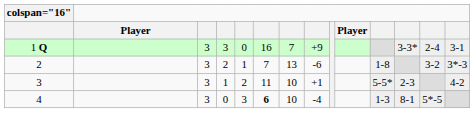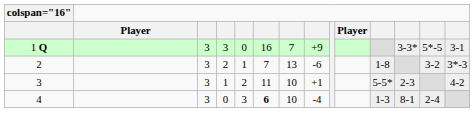1 Q | column 13: 2-4 -> 5*-5
4 | column 13: 5*-5 -> 2-4
